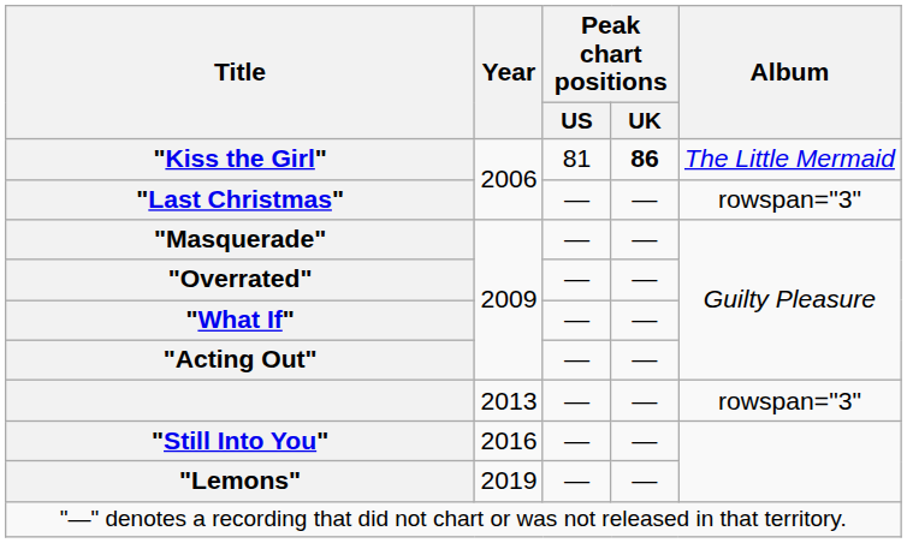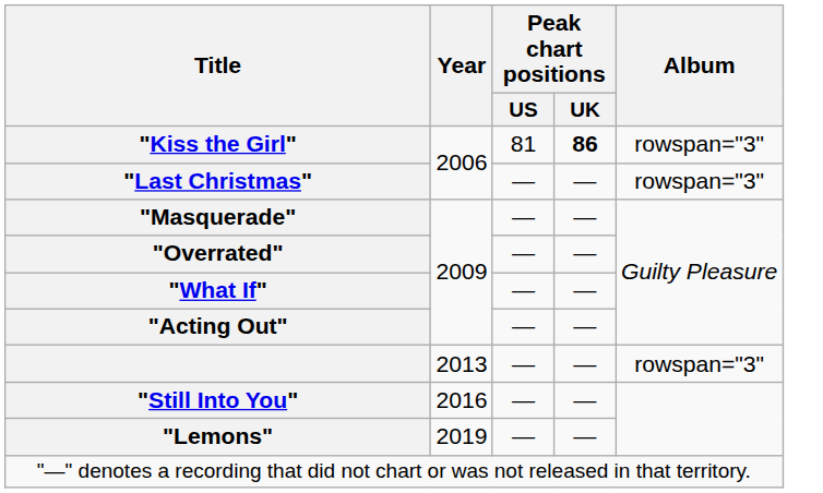"Kiss the Girl" | Album: The Little Mermaid -> rowspan="3"
